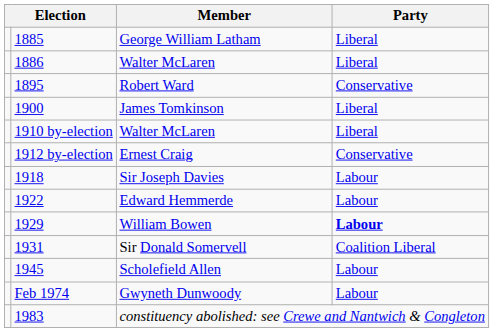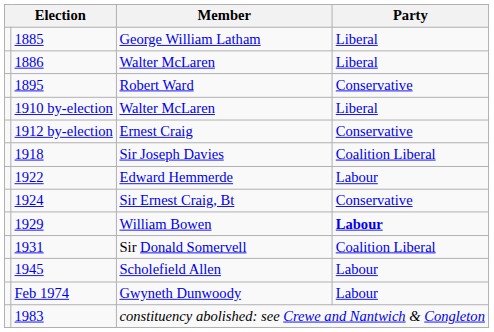- row: 1900 | James Tomkinson | Liberal
Sir Joseph Davies | Party: Labour -> Coalition Liberal
+ row: 1924 | Sir Ernest Craig, Bt | Conservative
